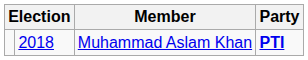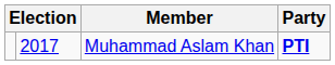Muhammad Aslam Khan | column 2: 2018 -> 2017
